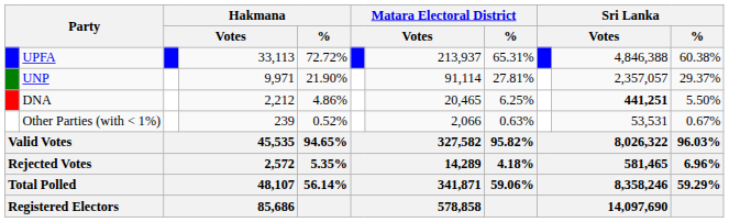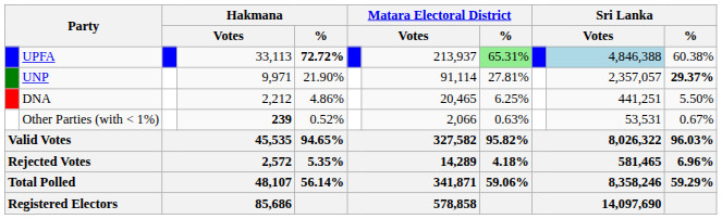UPFA | Hakmana / %: normal -> bold
UPFA | Matara Electoral District / %: no background -> lightgreen background
UPFA | column 10: no background -> lightblue background
UNP | Sri Lanka / %: normal -> bold
DNA | column 10: bold -> normal
Other Parties (with < 1%) | column 4: normal -> bold
